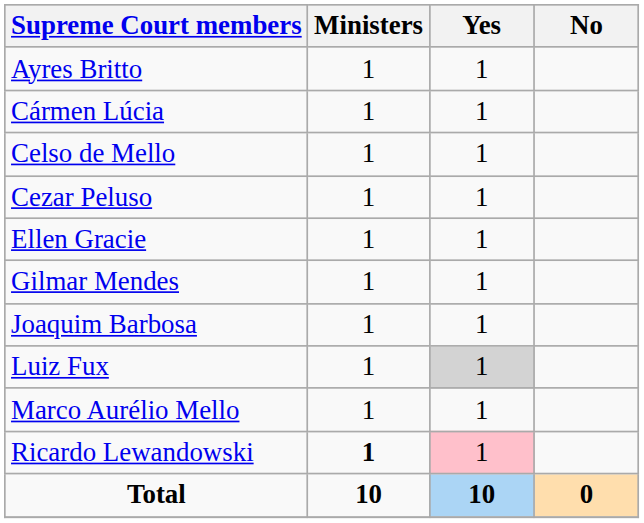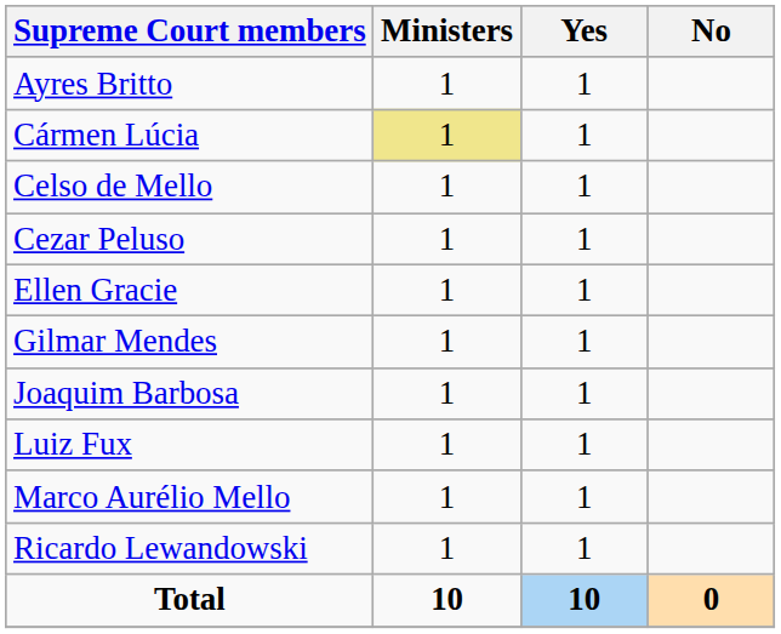Cármen Lúcia | Ministers: no background -> khaki background
Luiz Fux | Yes: lightgrey background -> no background
Ricardo Lewandowski | Ministers: bold -> normal
Ricardo Lewandowski | Yes: pink background -> no background
